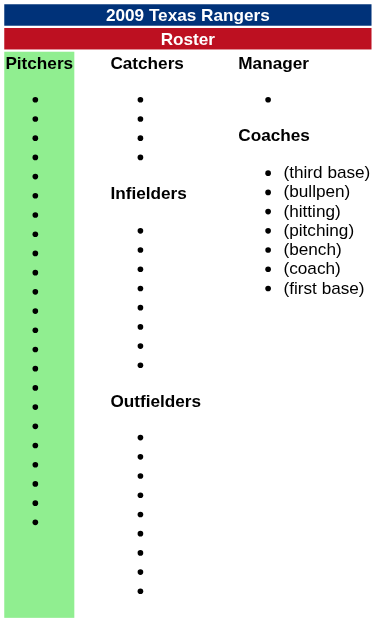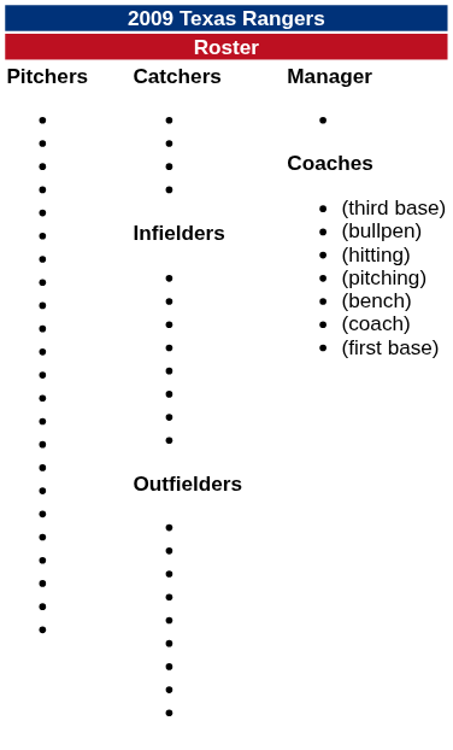Pitchers | column 1: lightgreen background -> no background
